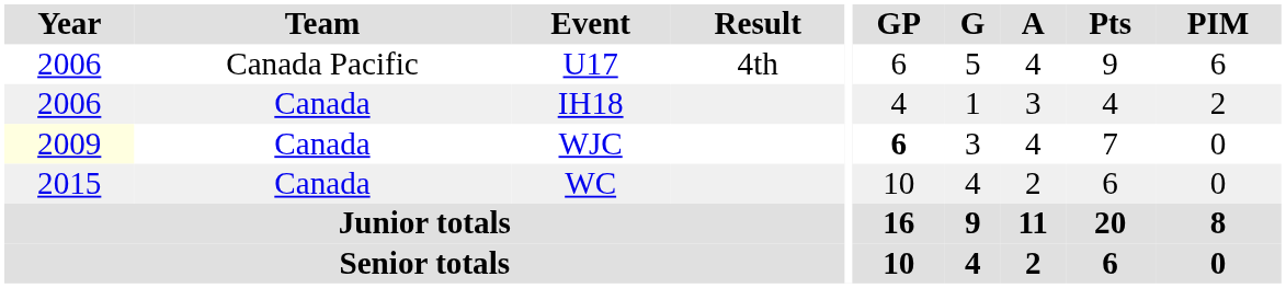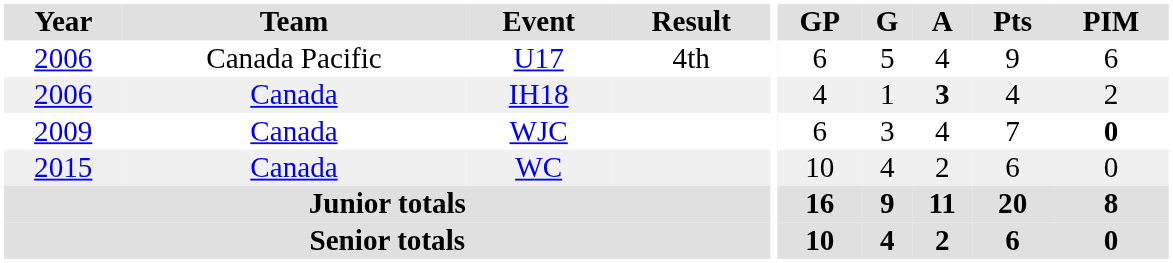IH18 | A: normal -> bold
WJC | Year: lightyellow background -> no background
WJC | GP: bold -> normal
WJC | PIM: normal -> bold
